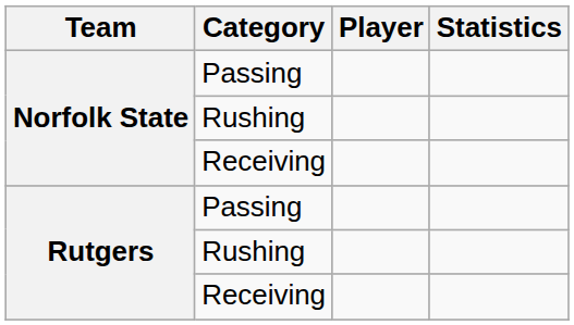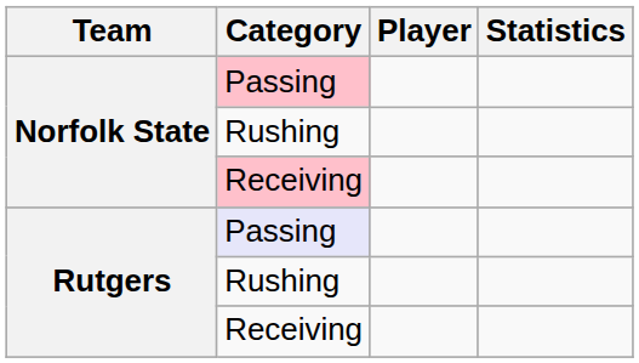Norfolk State / Passing | Category: no background -> pink background
Norfolk State / Receiving | Category: no background -> pink background
Rutgers / Passing | Category: no background -> lavender background
